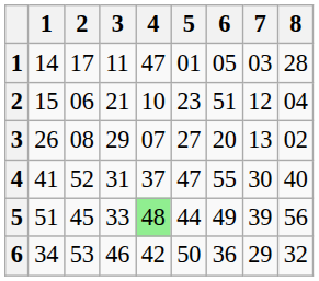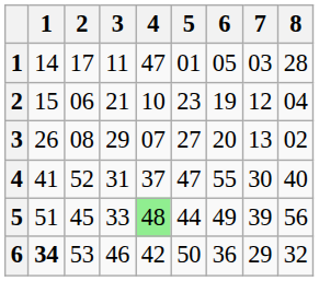row 3 | 6: 51 -> 19
row 7 | 1: normal -> bold
